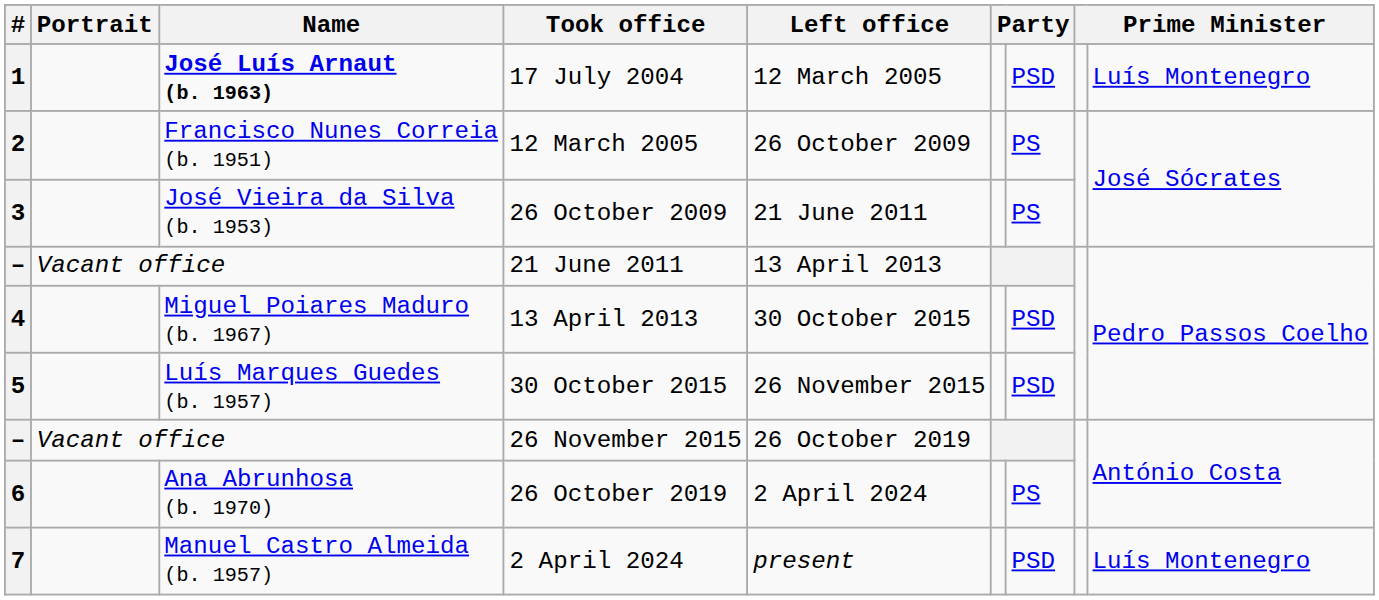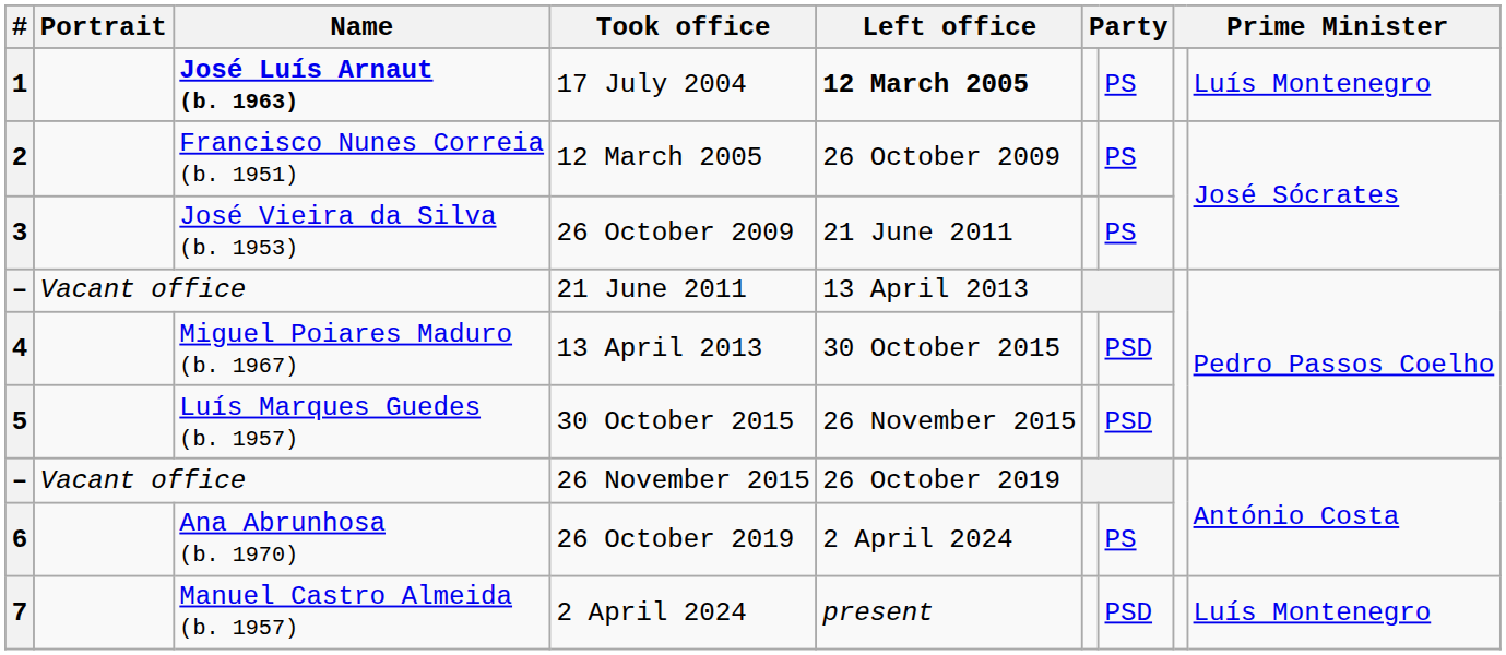17 July 2004 | Left office: normal -> bold
17 July 2004 | column 7: PSD -> PS
